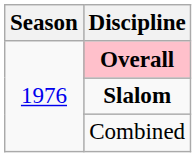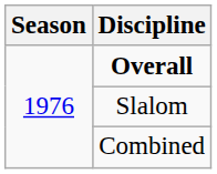Overall | Discipline: pink background -> no background
Slalom | Discipline: bold -> normal
